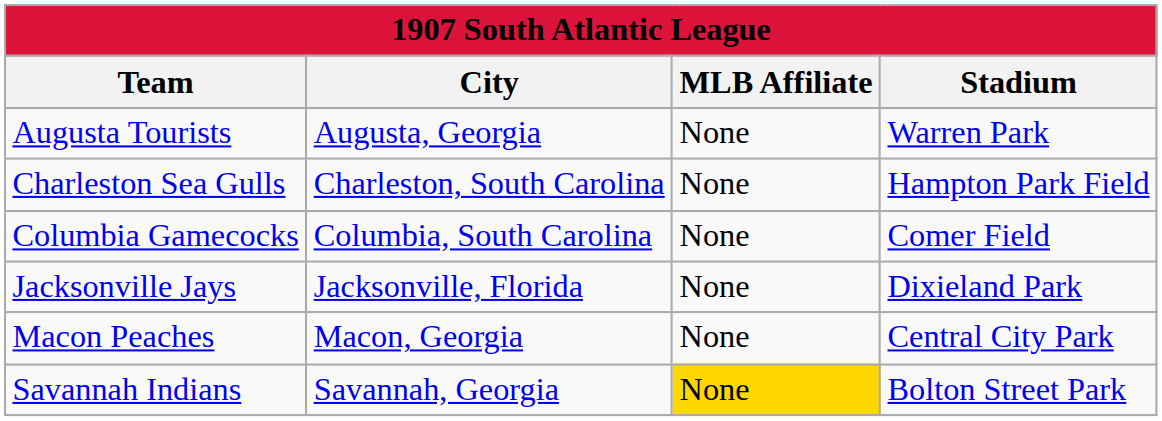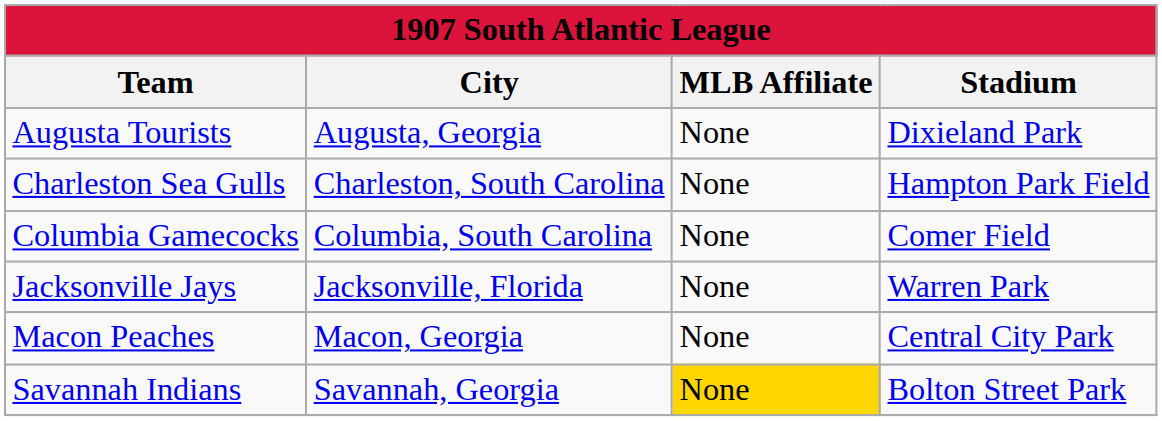Augusta Tourists | Stadium: Warren Park -> Dixieland Park
Jacksonville Jays | Stadium: Dixieland Park -> Warren Park
